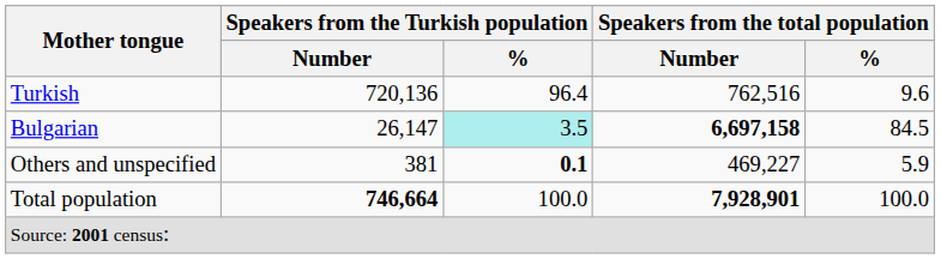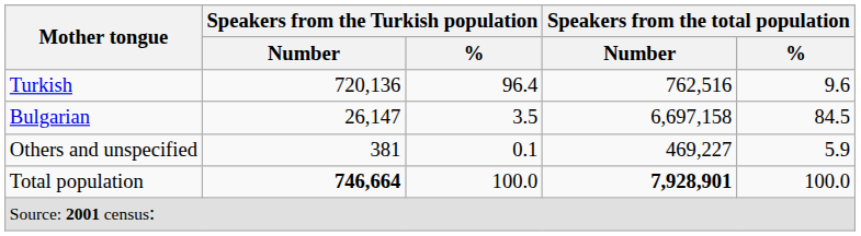Bulgarian | Speakers from the Turkish population / %: paleturquoise background -> no background
Bulgarian | Speakers from the total population / Number: bold -> normal
Others and unspecified | Speakers from the Turkish population / %: bold -> normal
